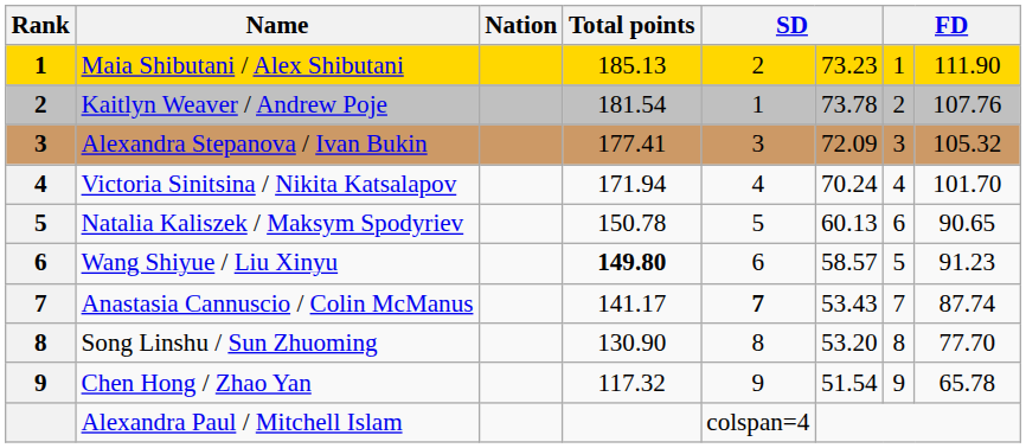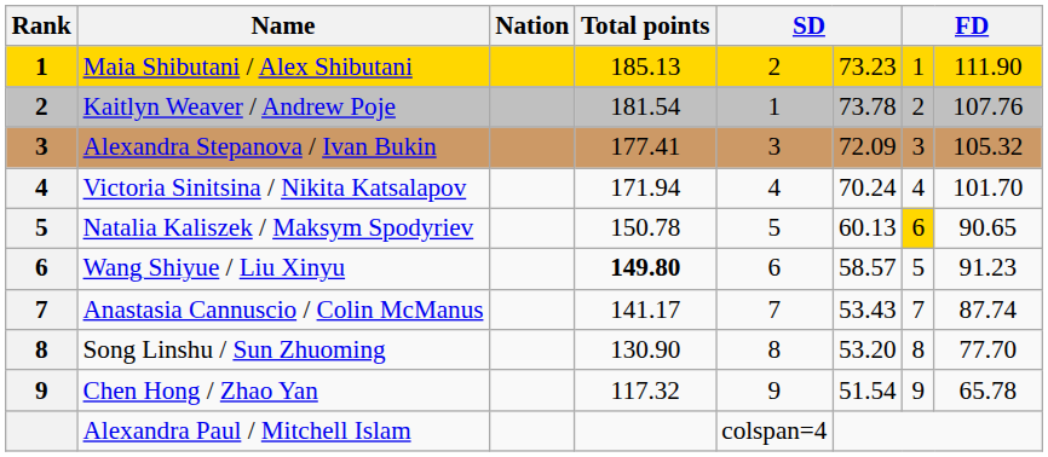Natalia Kaliszek / Maksym Spodyriev | column 7: no background -> gold background
Anastasia Cannuscio / Colin McManus | column 5: bold -> normal
